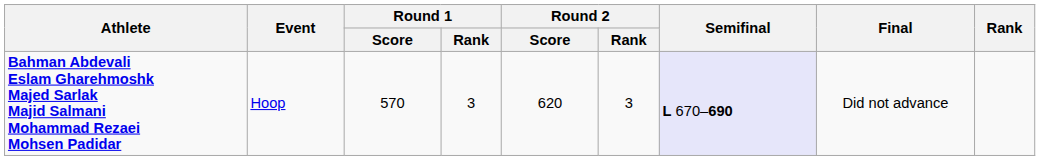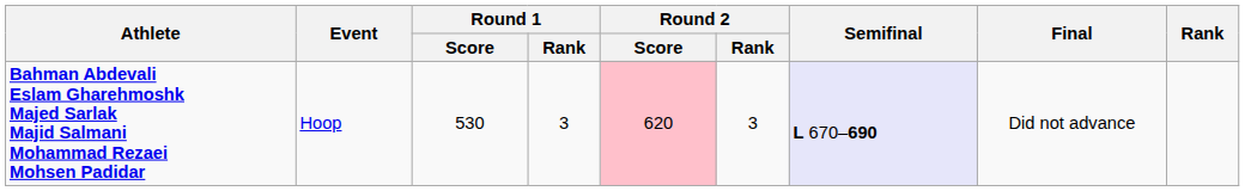row 3 | Round 1 / Score: 570 -> 530
row 3 | Round 2 / Score: no background -> pink background
